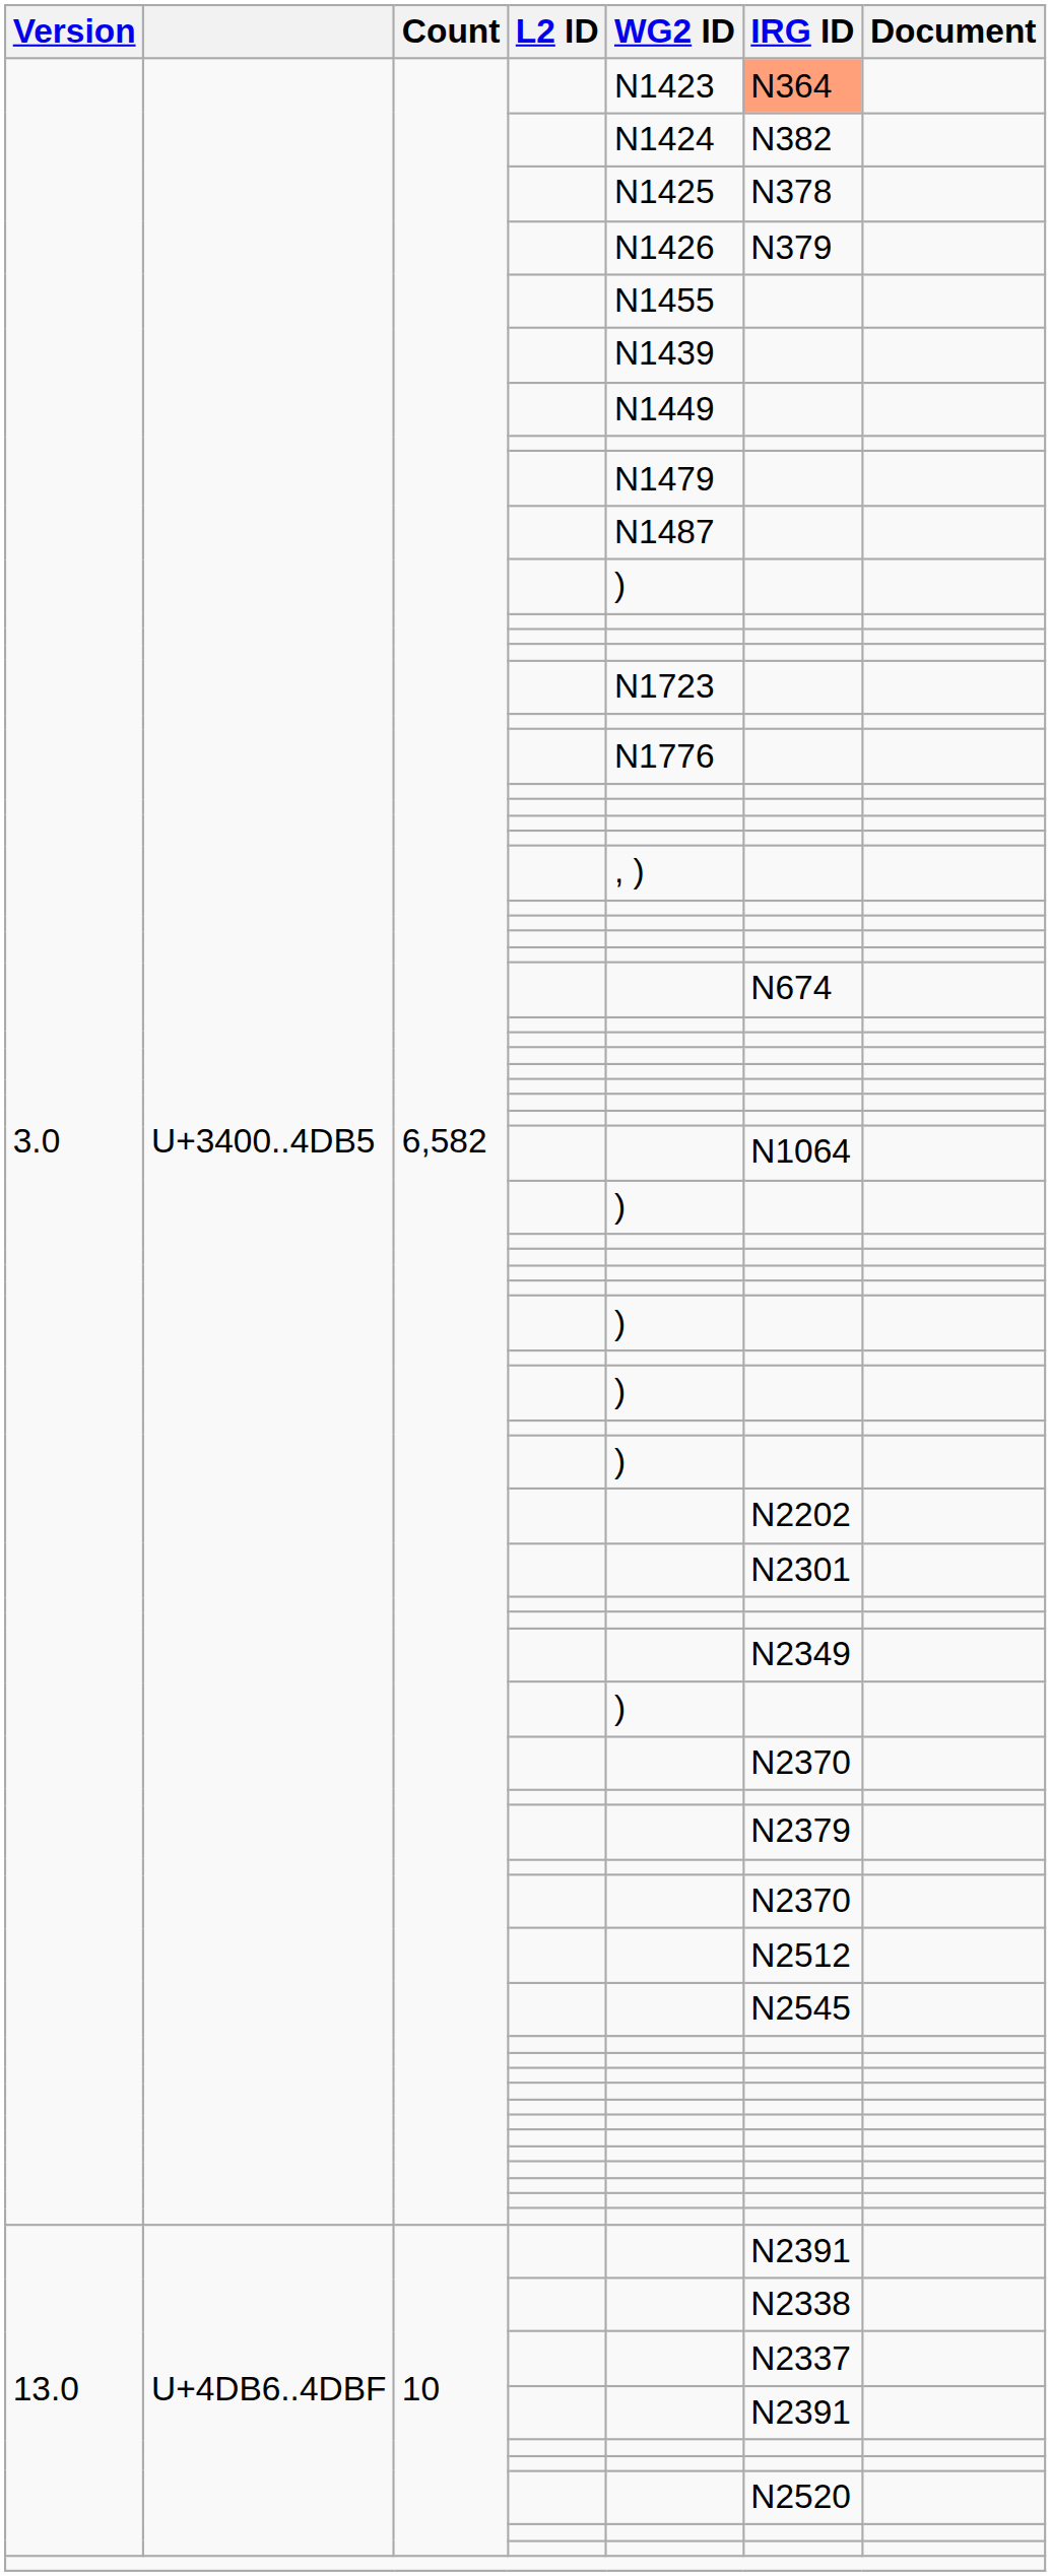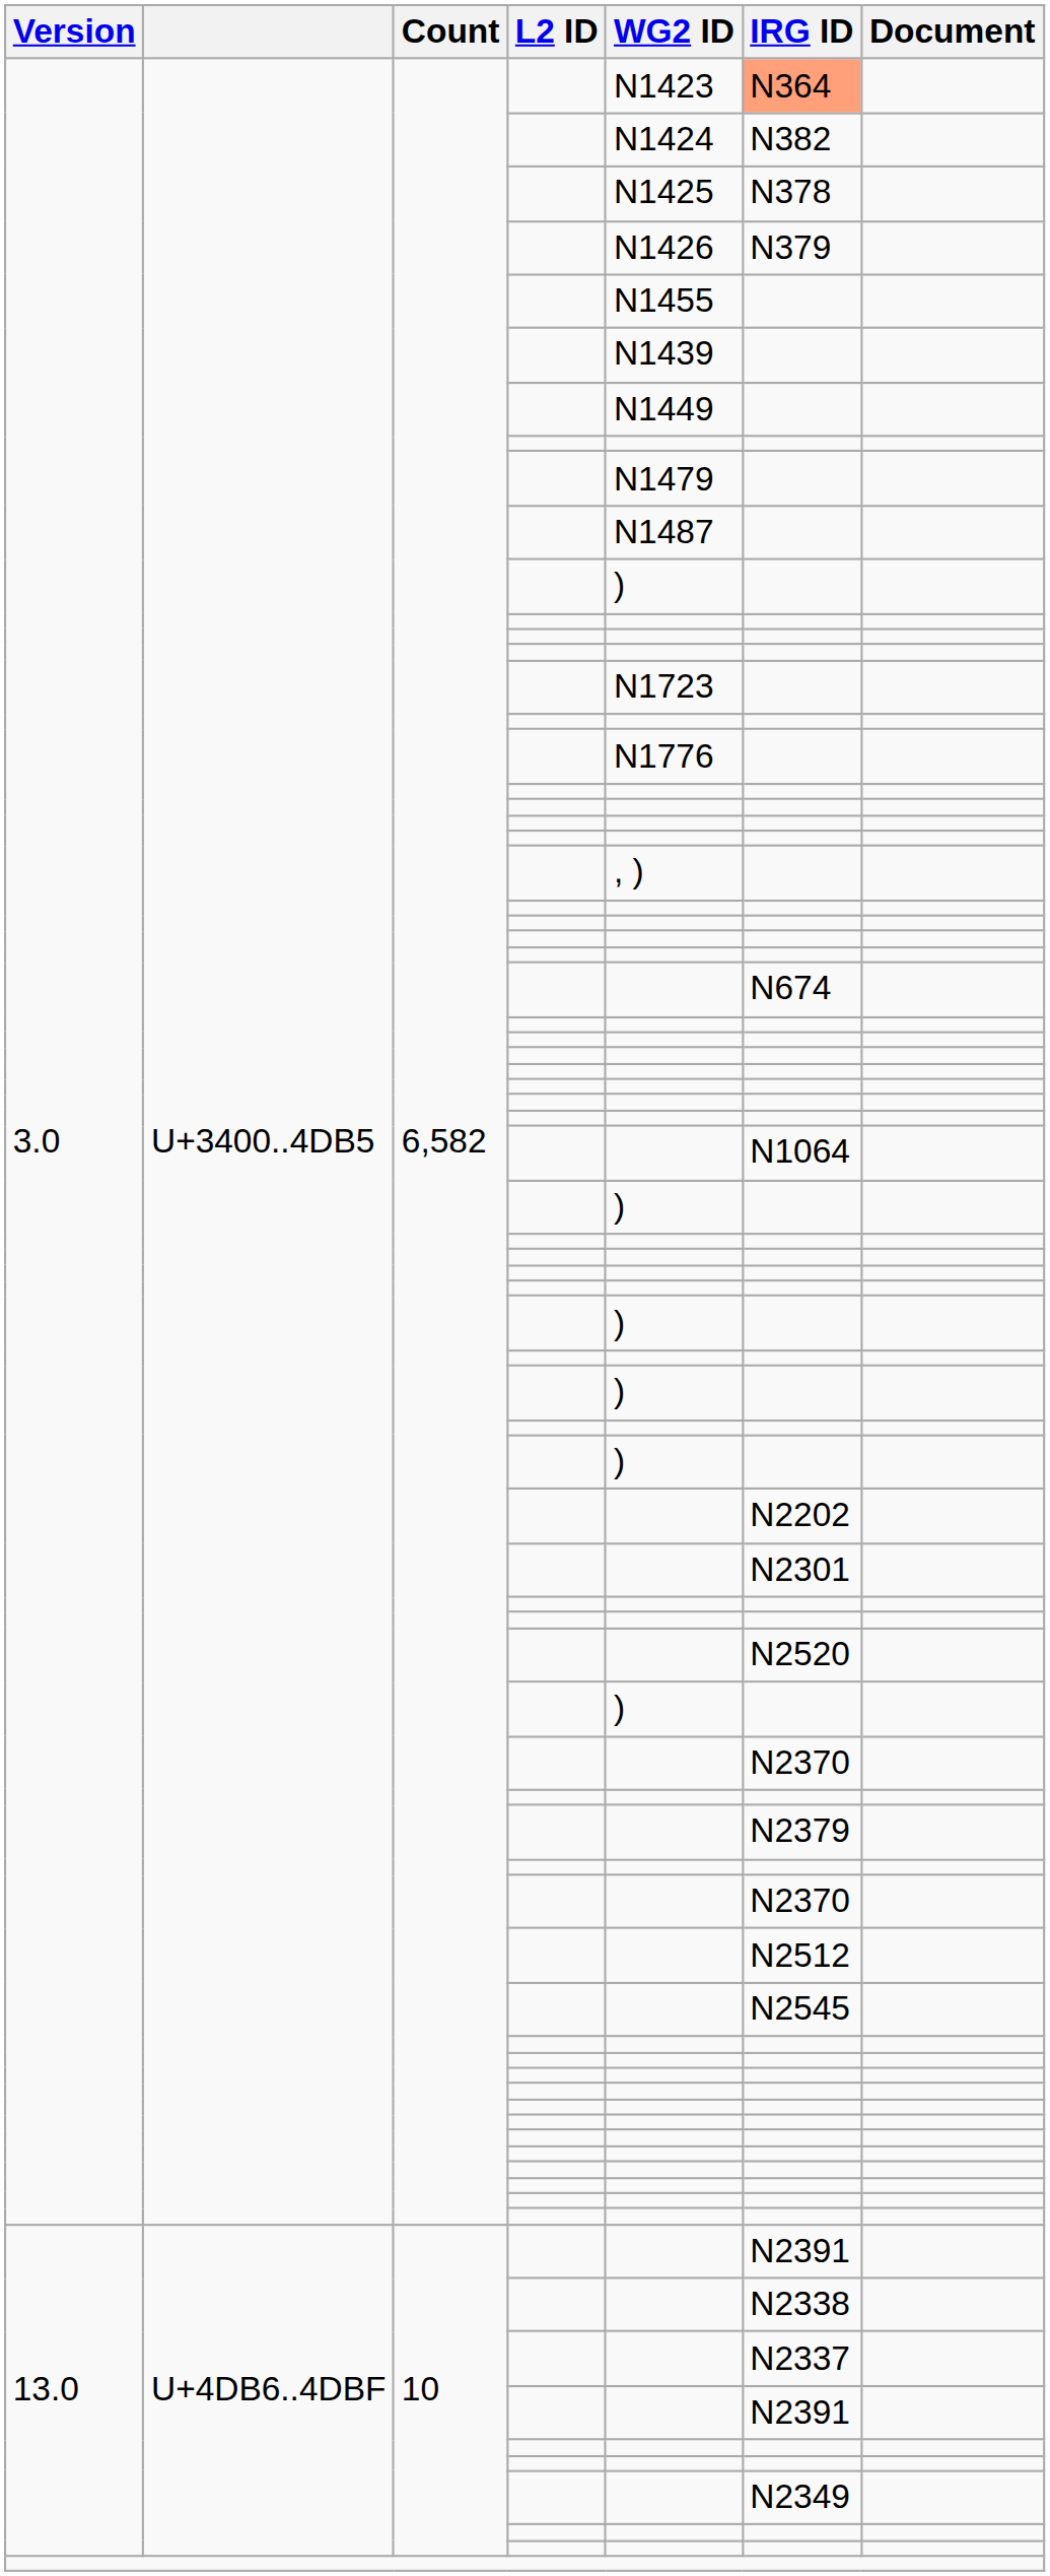row 51 | IRG ID: N2349 -> N2520
row 78 | IRG ID: N2520 -> N2349
